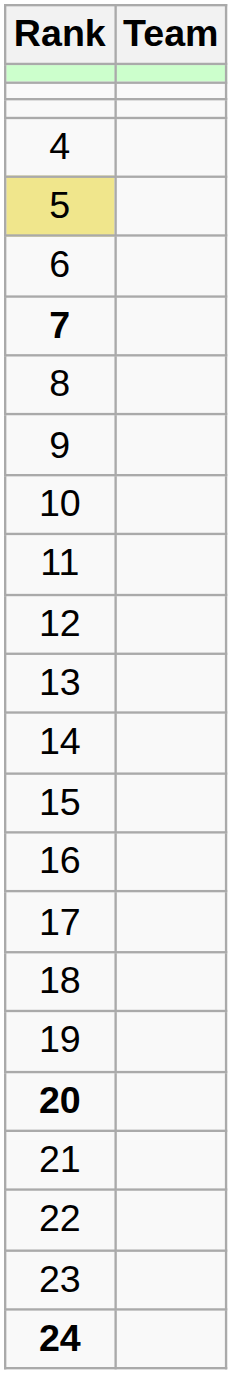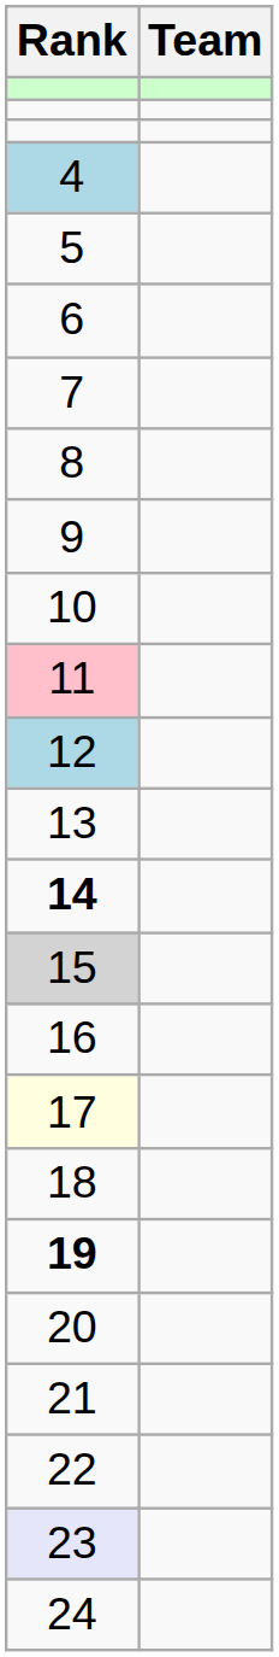row 5 | Rank: no background -> lightblue background
row 6 | Rank: khaki background -> no background
row 8 | Rank: bold -> normal
row 12 | Rank: no background -> pink background
row 13 | Rank: no background -> lightblue background
row 15 | Rank: normal -> bold
row 16 | Rank: no background -> lightgrey background
row 18 | Rank: no background -> lightyellow background
row 20 | Rank: normal -> bold
row 21 | Rank: bold -> normal
row 24 | Rank: no background -> lavender background
row 25 | Rank: bold -> normal
